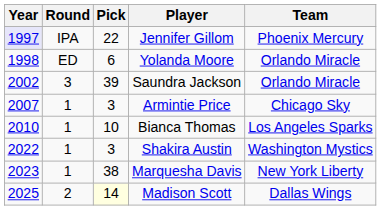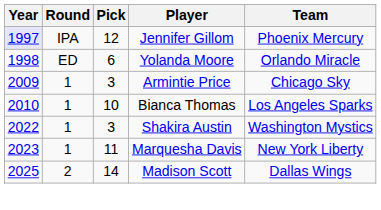Jennifer Gillom | Pick: 22 -> 12
- row: 2002 | 3 | 39 | Saundra Jackson | Orlando Miracle
Armintie Price | Year: 2007 -> 2009
Marquesha Davis | Pick: 38 -> 11
Madison Scott | Pick: lightyellow background -> no background
